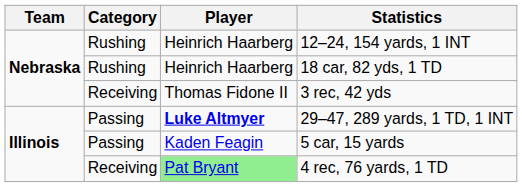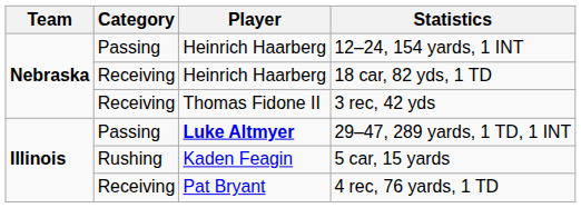12–24, 154 yards, 1 INT | Category: Rushing -> Passing
18 car, 82 yds, 1 TD | Category: Rushing -> Receiving
5 car, 15 yards | Category: Passing -> Rushing
4 rec, 76 yards, 1 TD | Player: lightgreen background -> no background
